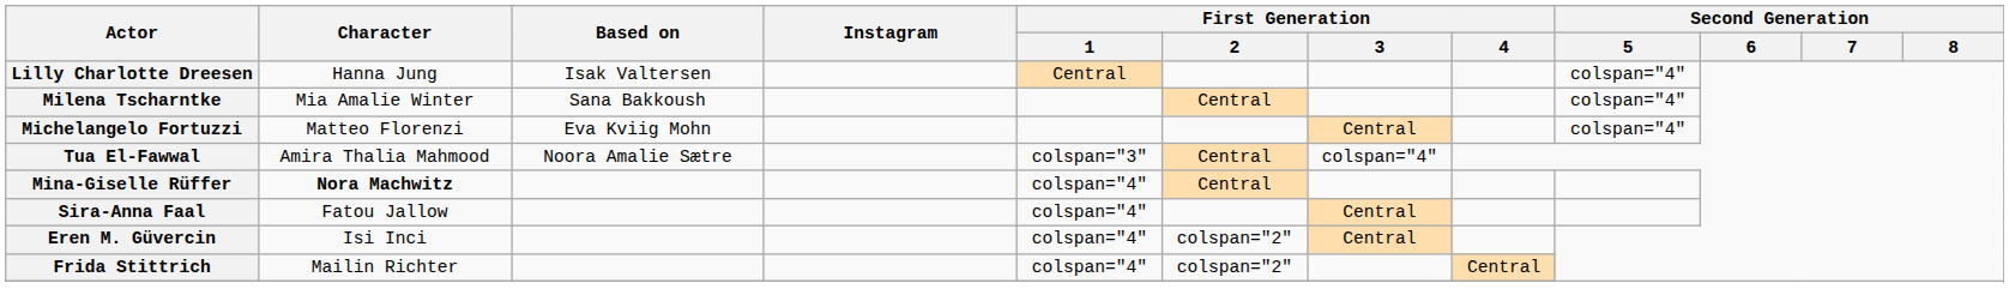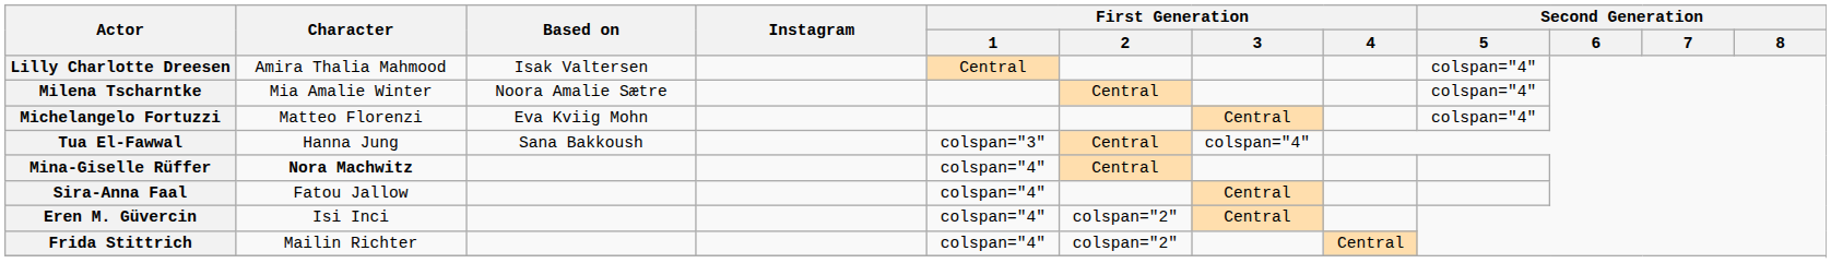Lilly Charlotte Dreesen | Character: Hanna Jung -> Amira Thalia Mahmood
Milena Tscharntke | Based on: Sana Bakkoush -> Noora Amalie Sætre
Tua El-Fawwal | Character: Amira Thalia Mahmood -> Hanna Jung
Tua El-Fawwal | Based on: Noora Amalie Sætre -> Sana Bakkoush
